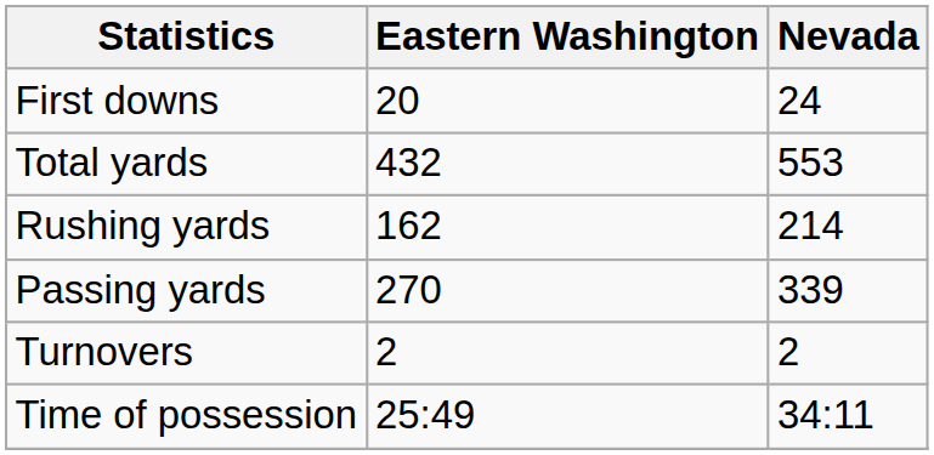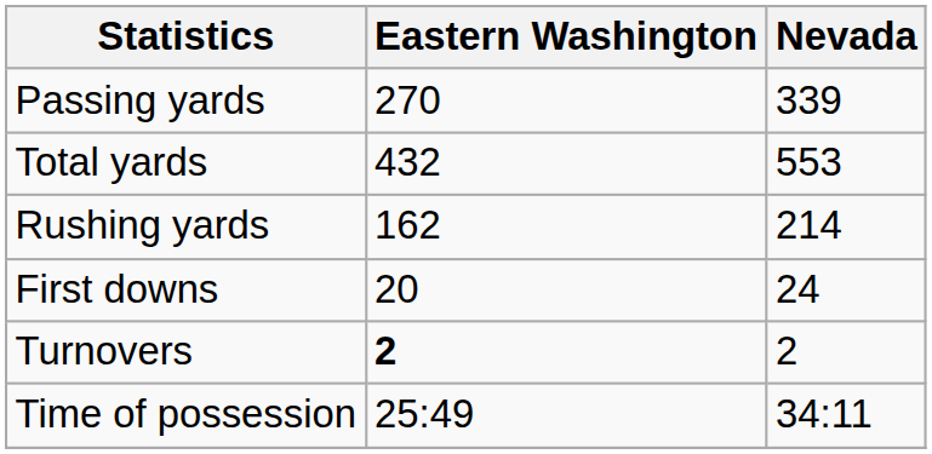rows swapped: First downs <-> Passing yards
Turnovers | Eastern Washington: normal -> bold
